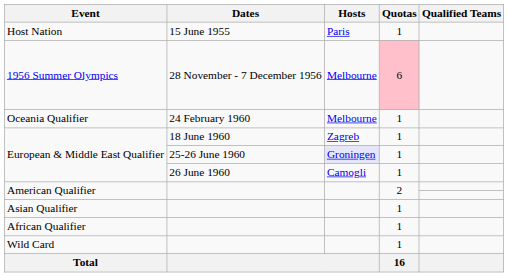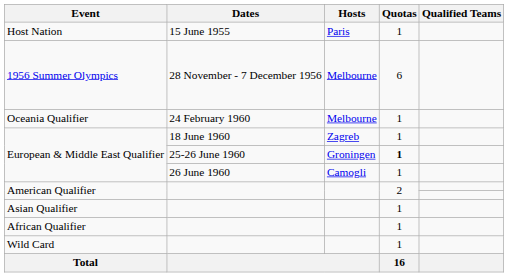1956 Summer Olympics | Quotas: pink background -> no background
European & Middle East Qualifier / 25-26 June 1960 | Hosts: lavender background -> no background
European & Middle East Qualifier / 25-26 June 1960 | Quotas: normal -> bold
